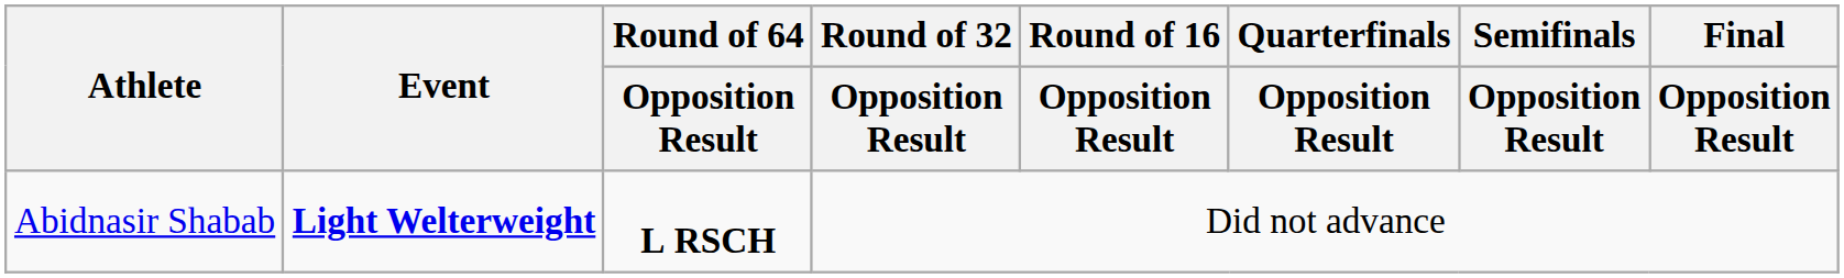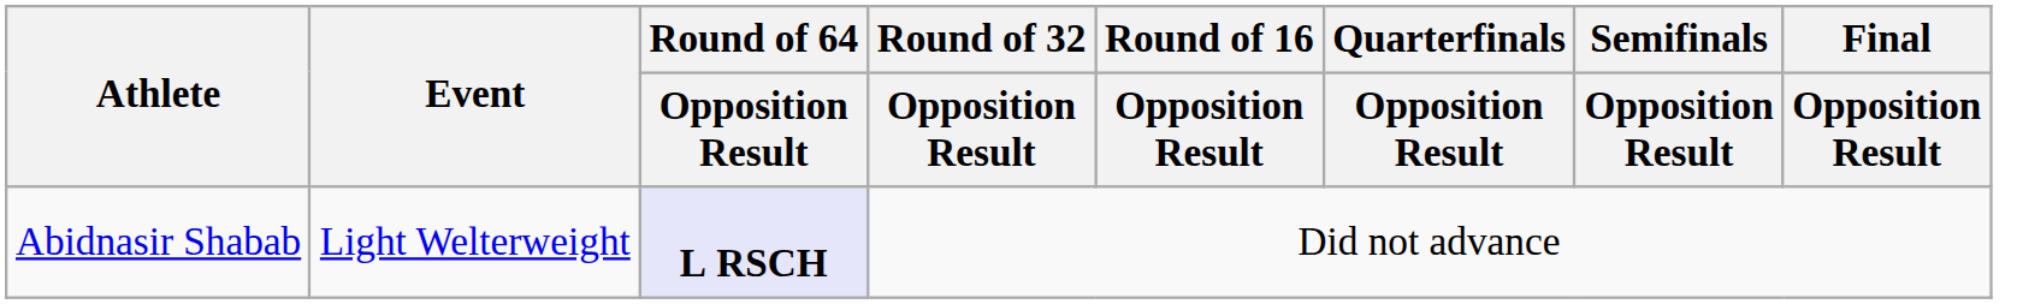Abidnasir Shabab | Event: bold -> normal
Abidnasir Shabab | Round of 64 / Opposition Result: no background -> lavender background
